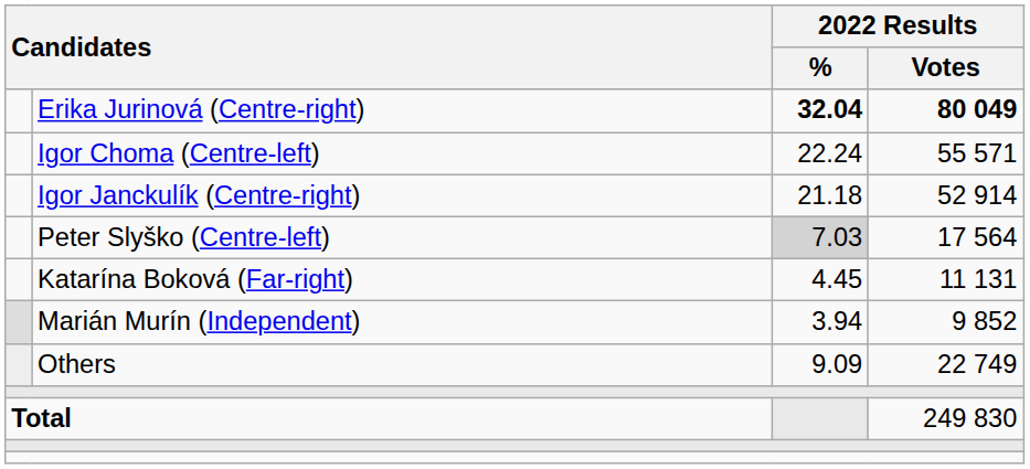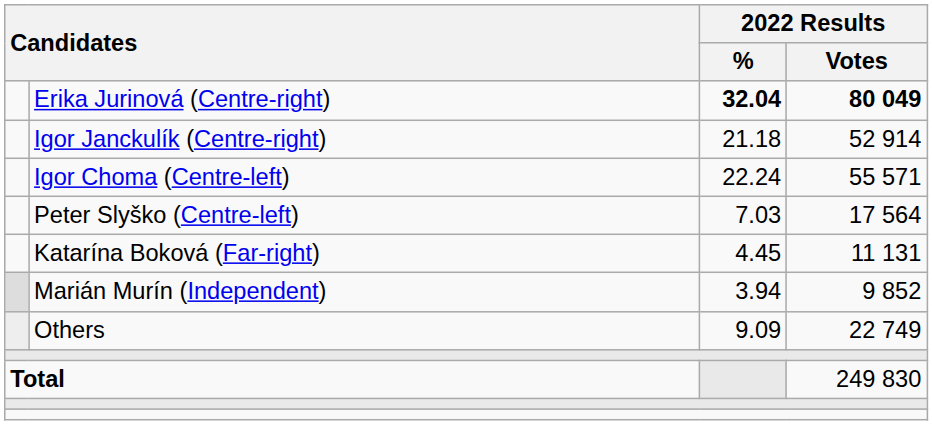rows swapped: Igor Choma (Centre-left) <-> Igor Janckulík (Centre-right)
Peter Slyško (Centre-left) | 2022 Results / %: lightgrey background -> no background
